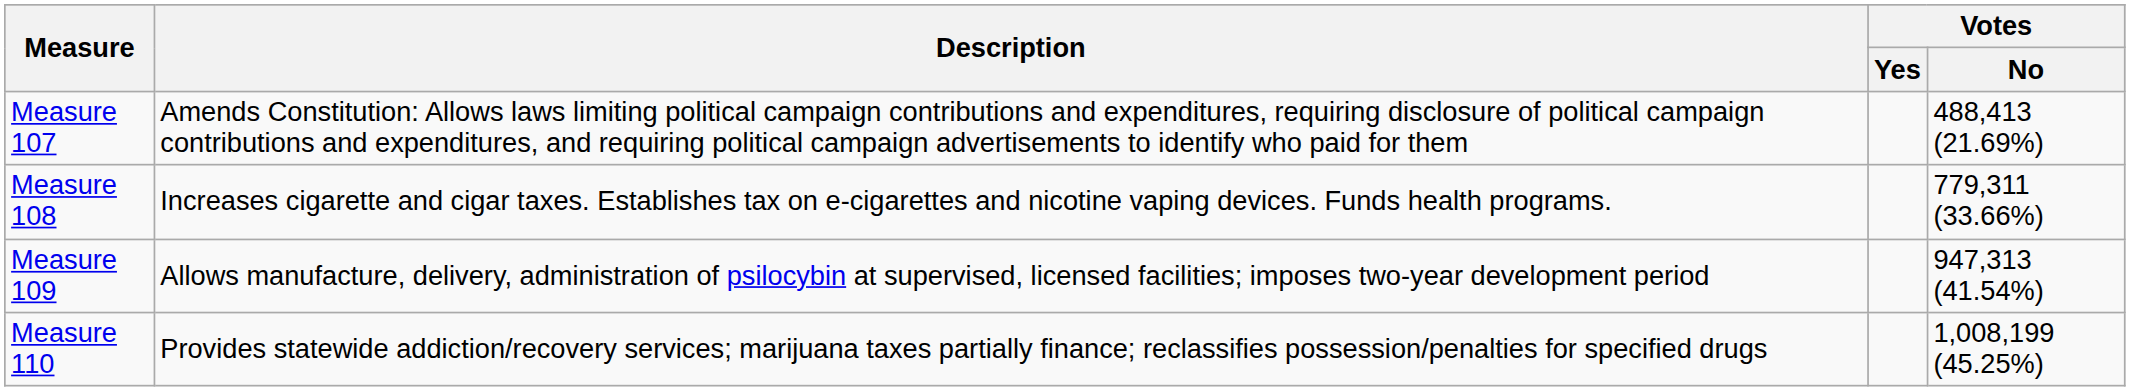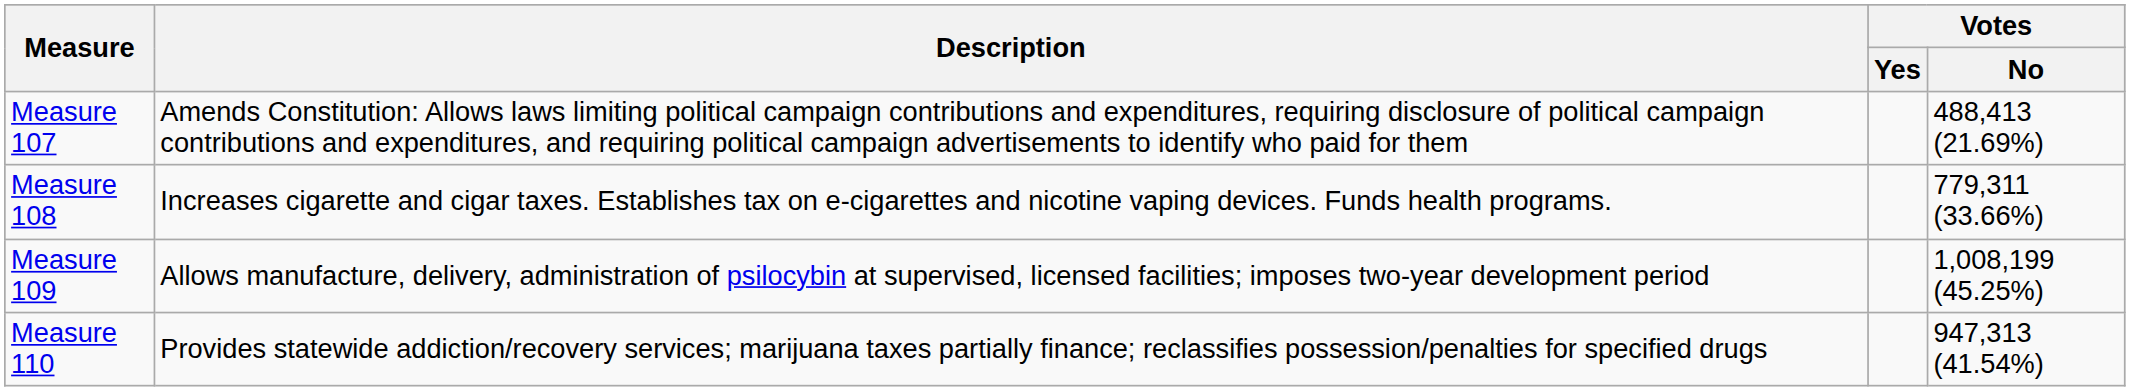Measure 109 | Votes / No: 947,313 (41.54%) -> 1,008,199 (45.25%)
Measure 110 | Votes / No: 1,008,199 (45.25%) -> 947,313 (41.54%)
